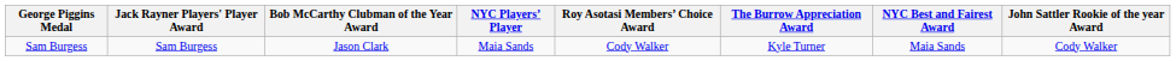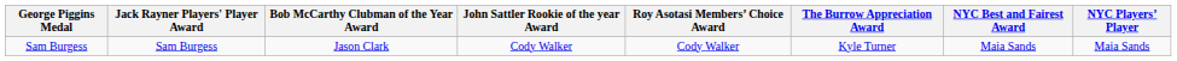columns swapped: John Sattler Rookie of the year Award <-> NYC Players’ Player
